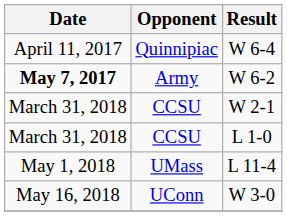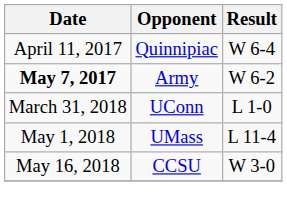- row: March 31, 2018 | CCSU | W 2-1
L 1-0 | Opponent: CCSU -> UConn
W 3-0 | Opponent: UConn -> CCSU
